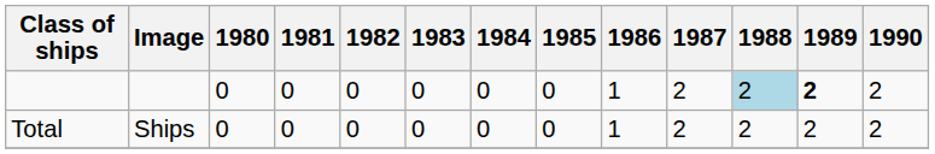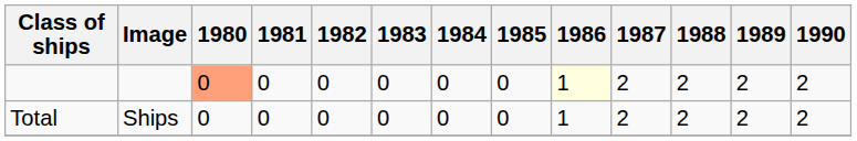row 2 | 1980: no background -> lightsalmon background
row 2 | 1986: no background -> lightyellow background
row 2 | 1988: lightblue background -> no background
row 2 | 1989: bold -> normal
